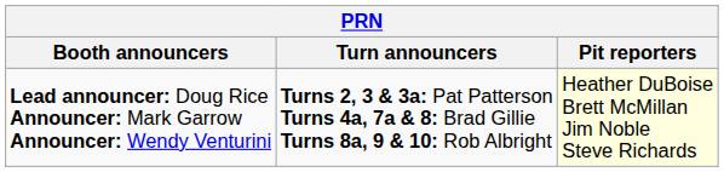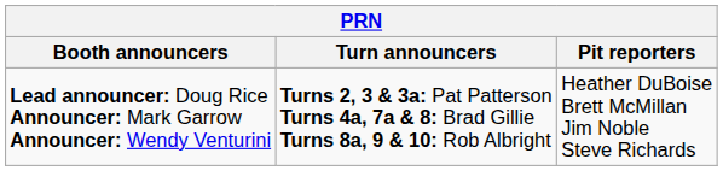row 3 | Pit reporters: lightyellow background -> no background
